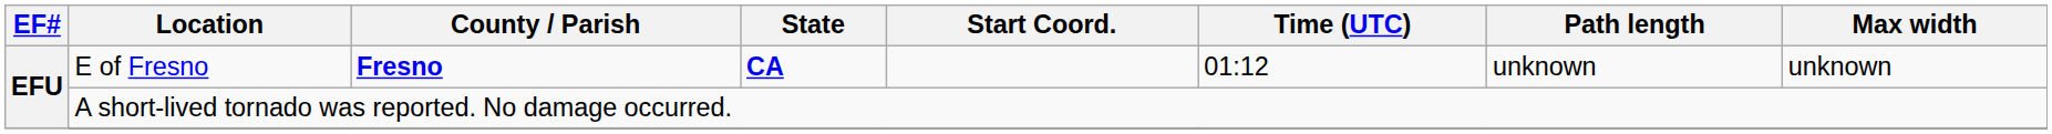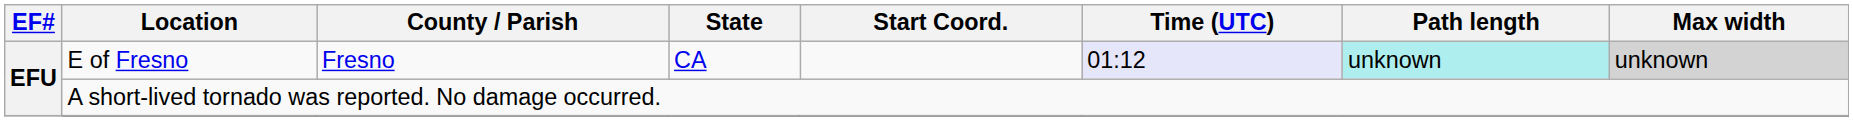E of Fresno | County / Parish: bold -> normal
E of Fresno | State: bold -> normal
E of Fresno | Time (UTC): no background -> lavender background
E of Fresno | Path length: no background -> paleturquoise background
E of Fresno | Max width: no background -> lightgrey background
